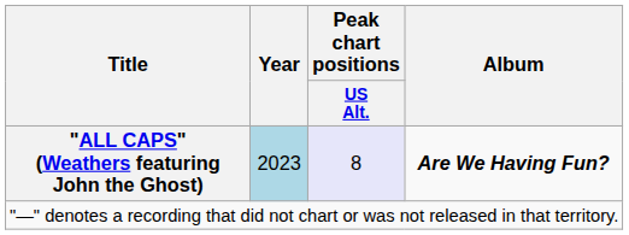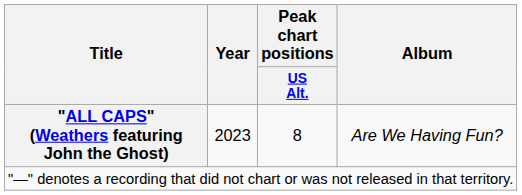row 3 | Year: lightblue background -> no background
row 3 | Peak chart positions / US Alt.: lavender background -> no background
row 3 | Album: bold -> normal
